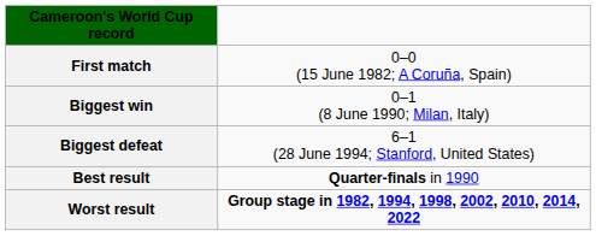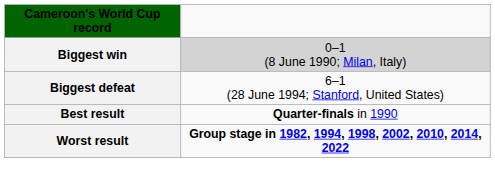- row: First match | 0–0 (15 June 1982; A Coruña, Spain)
Biggest win | column 2: no background -> lightgrey background
